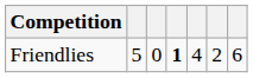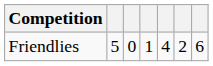Friendlies | column 4: bold -> normal
